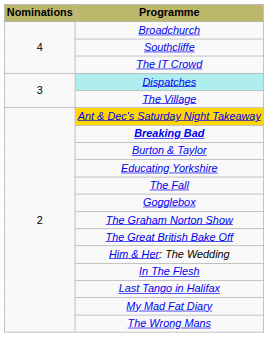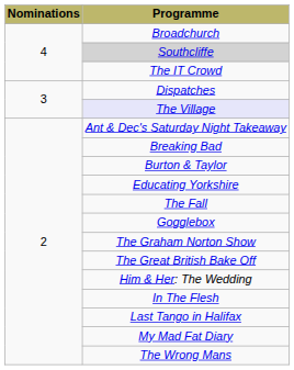Southcliffe | Programme: no background -> lightgrey background
Dispatches | Programme: paleturquoise background -> no background
The Village | Programme: no background -> lavender background
Ant & Dec's Saturday Night Takeaway | Programme: gold background -> no background
Breaking Bad | Programme: bold -> normal
